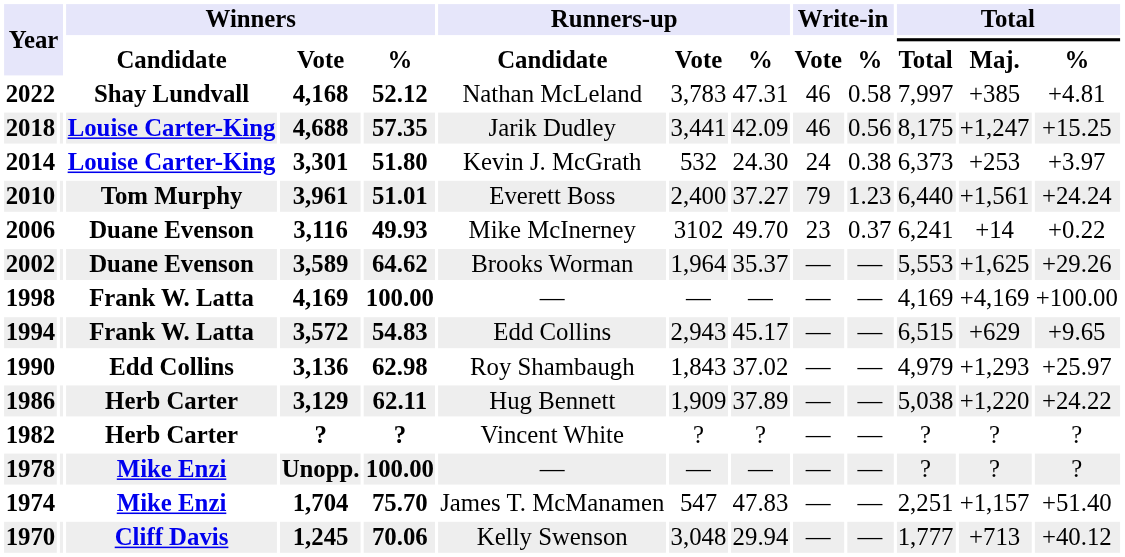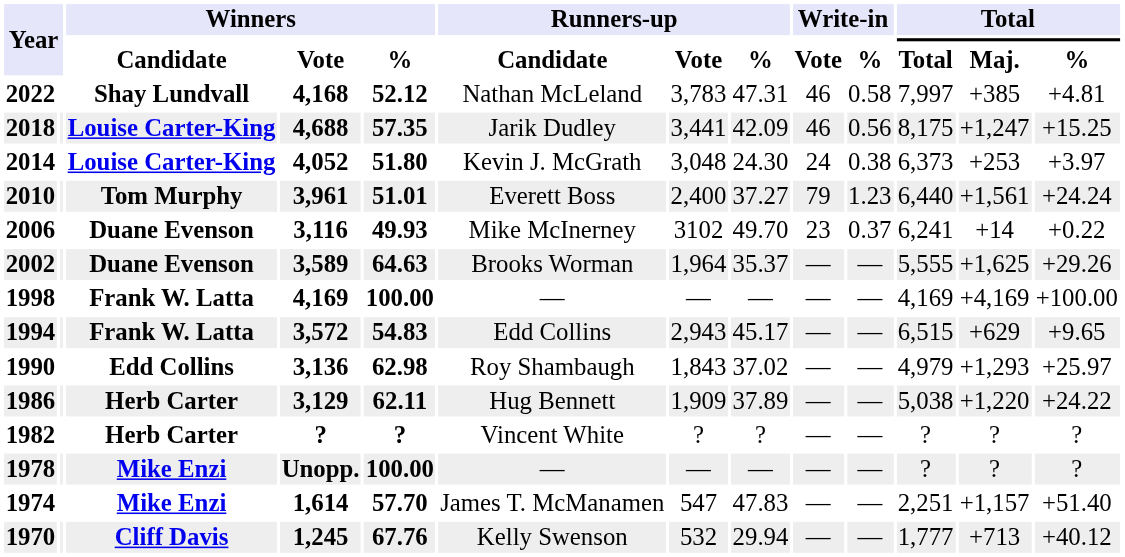2014 | Winners / Vote: 3,301 -> 4,052
2014 | Runners-up / Vote: 532 -> 3,048
2002 | Winners / %: 64.62 -> 64.63
2002 | Total: 5,553 -> 5,555
1974 | Winners / Vote: 1,704 -> 1,614
1974 | Winners / %: 75.70 -> 57.70
1970 | Winners / %: 70.06 -> 67.76
1970 | Runners-up / Vote: 3,048 -> 532
